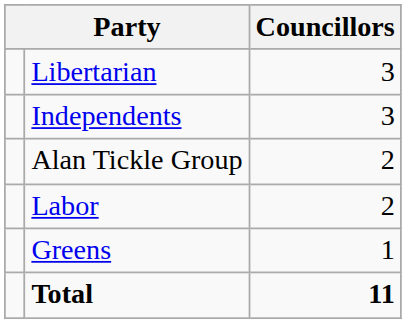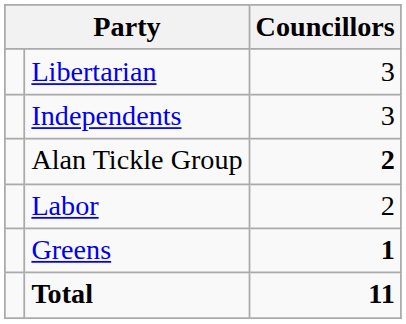Alan Tickle Group | Councillors: normal -> bold
Greens | Councillors: normal -> bold
